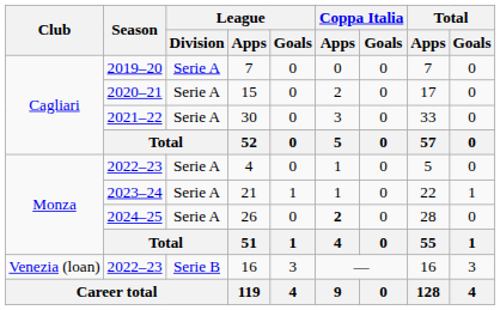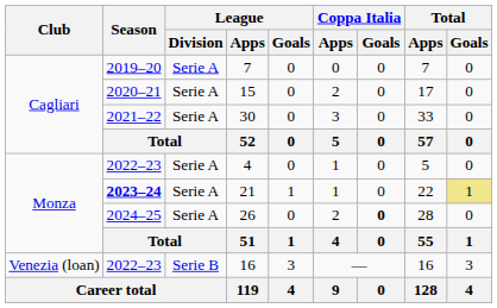21 | Season: normal -> bold
21 | Total / Goals: no background -> khaki background
26 | Coppa Italia / Apps: bold -> normal
26 | Coppa Italia / Goals: normal -> bold
